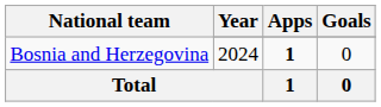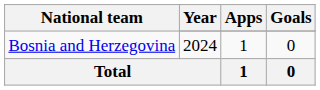2024 | Apps: bold -> normal
